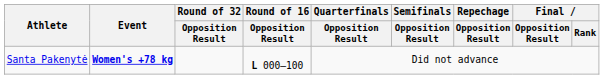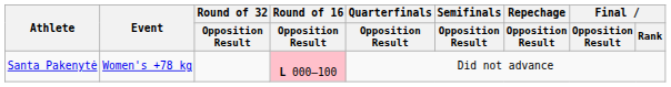Santa Pakenytė | Event: bold -> normal
Santa Pakenytė | Round of 16 / Opposition Result: no background -> pink background
